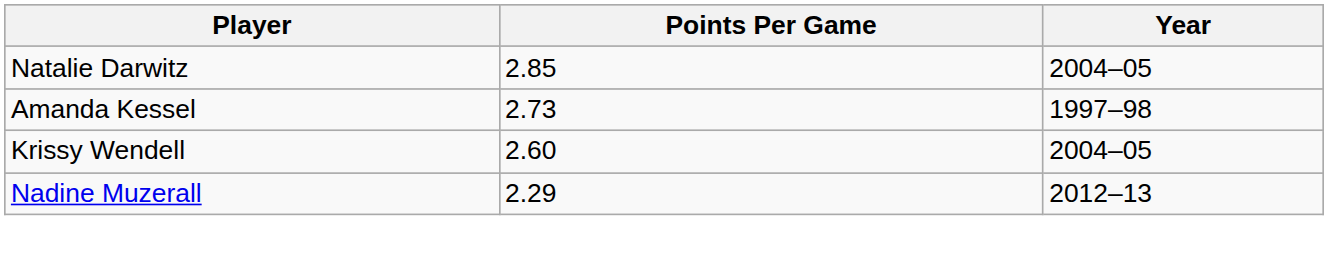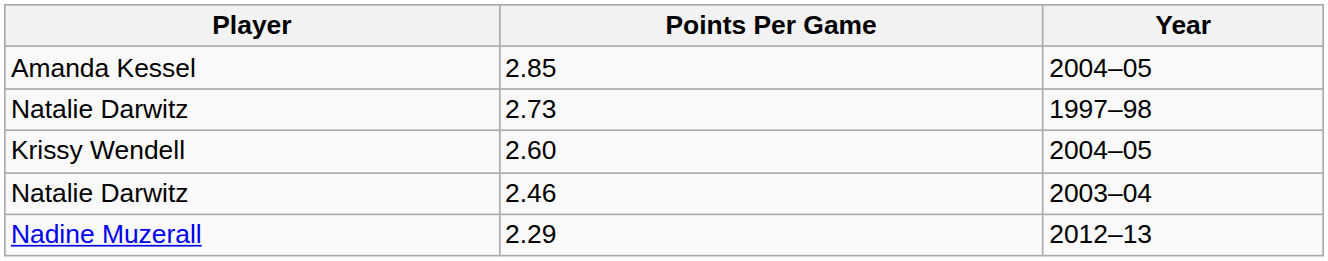2.85 | Player: Natalie Darwitz -> Amanda Kessel
2.73 | Player: Amanda Kessel -> Natalie Darwitz
+ row: Natalie Darwitz | 2.46 | 2003–04
